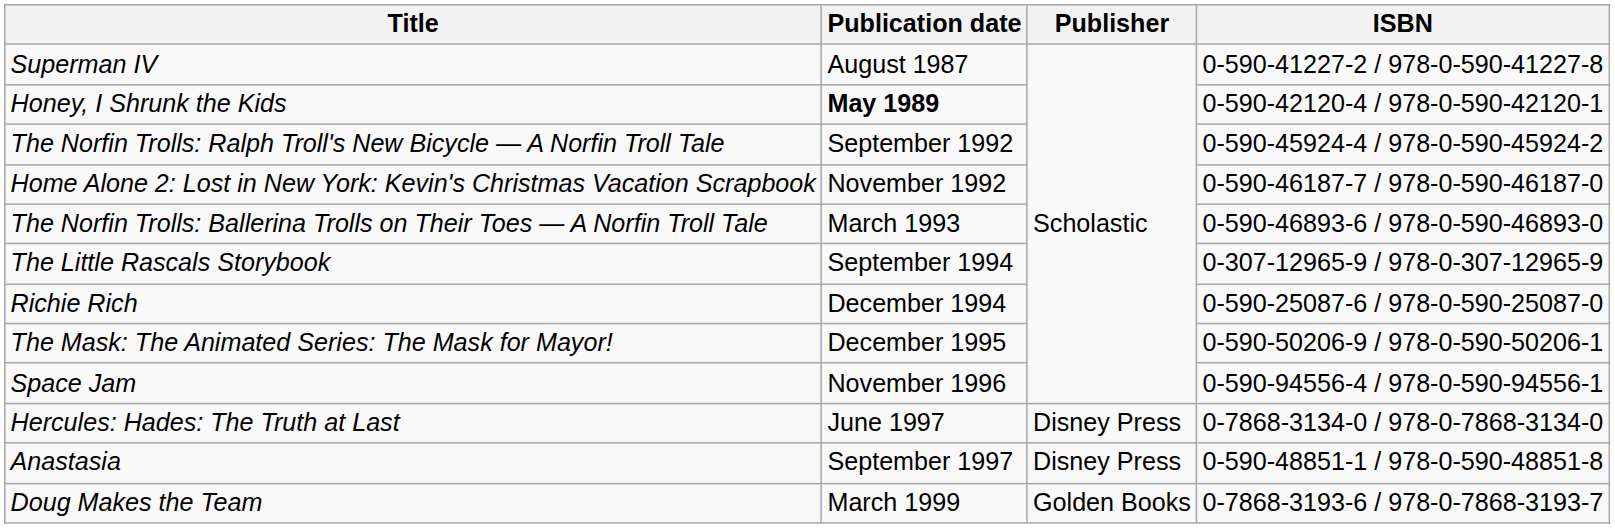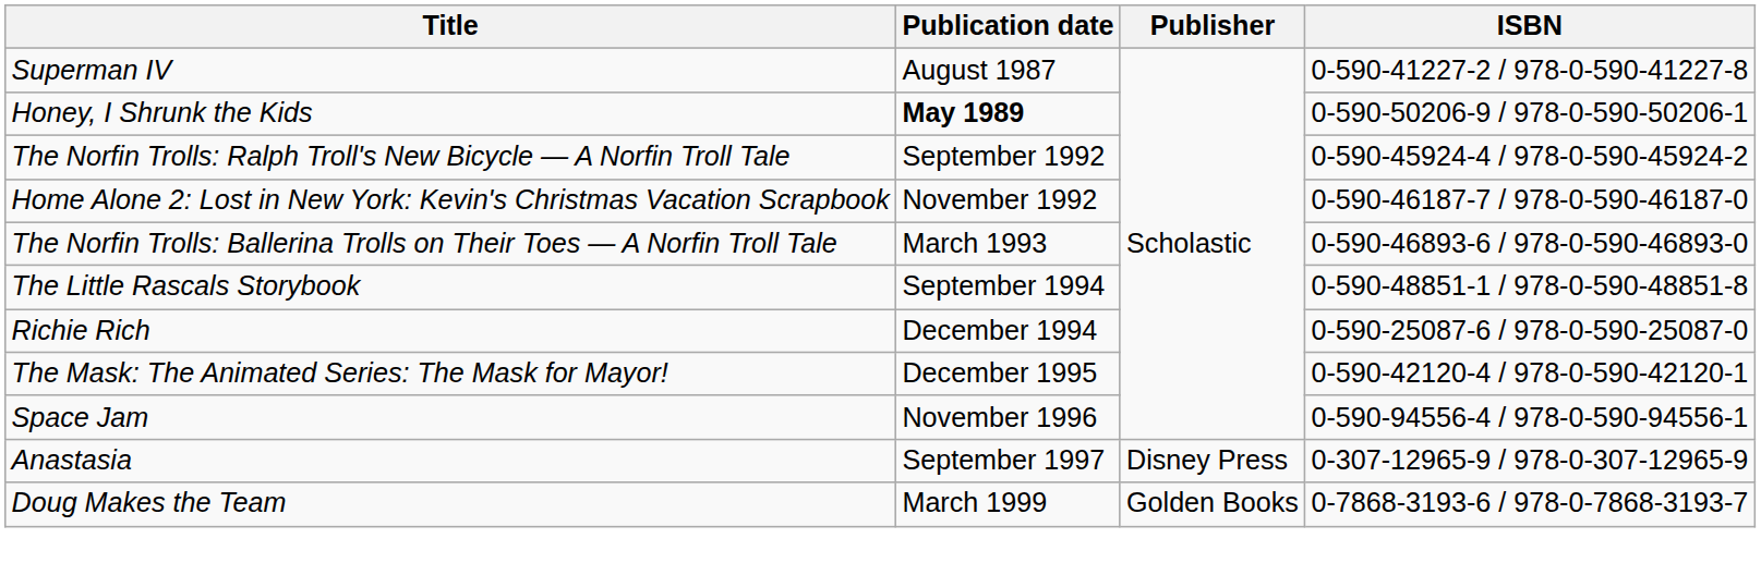Honey, I Shrunk the Kids | ISBN: 0-590-42120-4 / 978-0-590-42120-1 -> 0-590-50206-9 / 978-0-590-50206-1
The Little Rascals Storybook | ISBN: 0-307-12965-9 / 978-0-307-12965-9 -> 0-590-48851-1 / 978-0-590-48851-8
The Mask: The Animated Series: The Mask for Mayor! | ISBN: 0-590-50206-9 / 978-0-590-50206-1 -> 0-590-42120-4 / 978-0-590-42120-1
- row: Hercules: Hades: The Truth at Last | June 1997 | Disney Press | 0-7868-3134-0 / 978-0-7868-3134-0
Anastasia | ISBN: 0-590-48851-1 / 978-0-590-48851-8 -> 0-307-12965-9 / 978-0-307-12965-9
